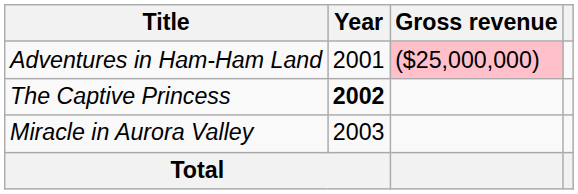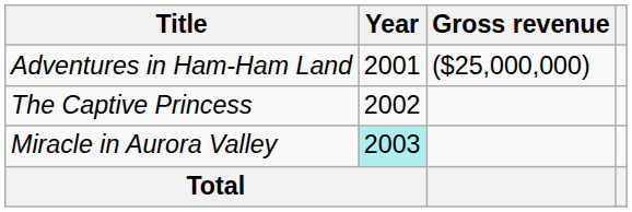Adventures in Ham-Ham Land | Gross revenue: pink background -> no background
The Captive Princess | Year: bold -> normal
Miracle in Aurora Valley | Year: no background -> paleturquoise background
